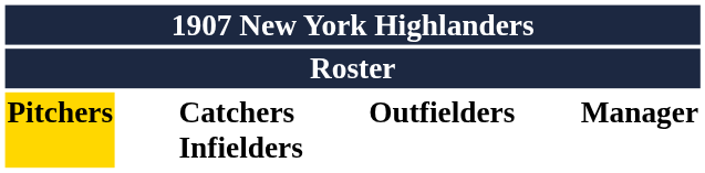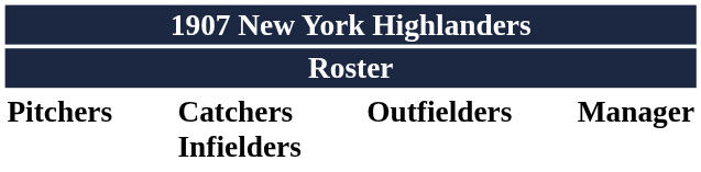Pitchers | column 1: gold background -> no background
